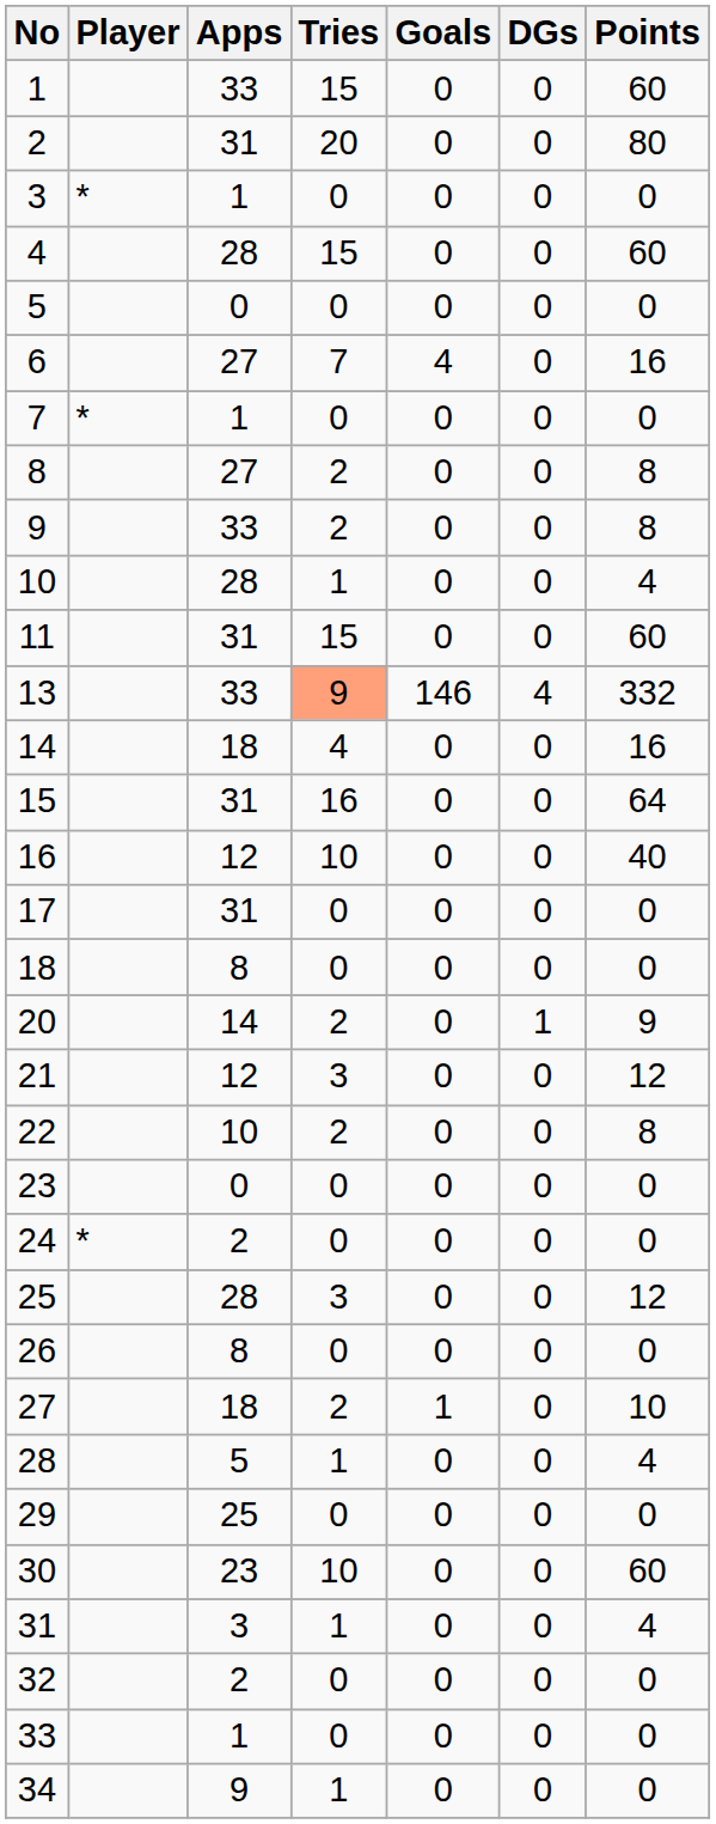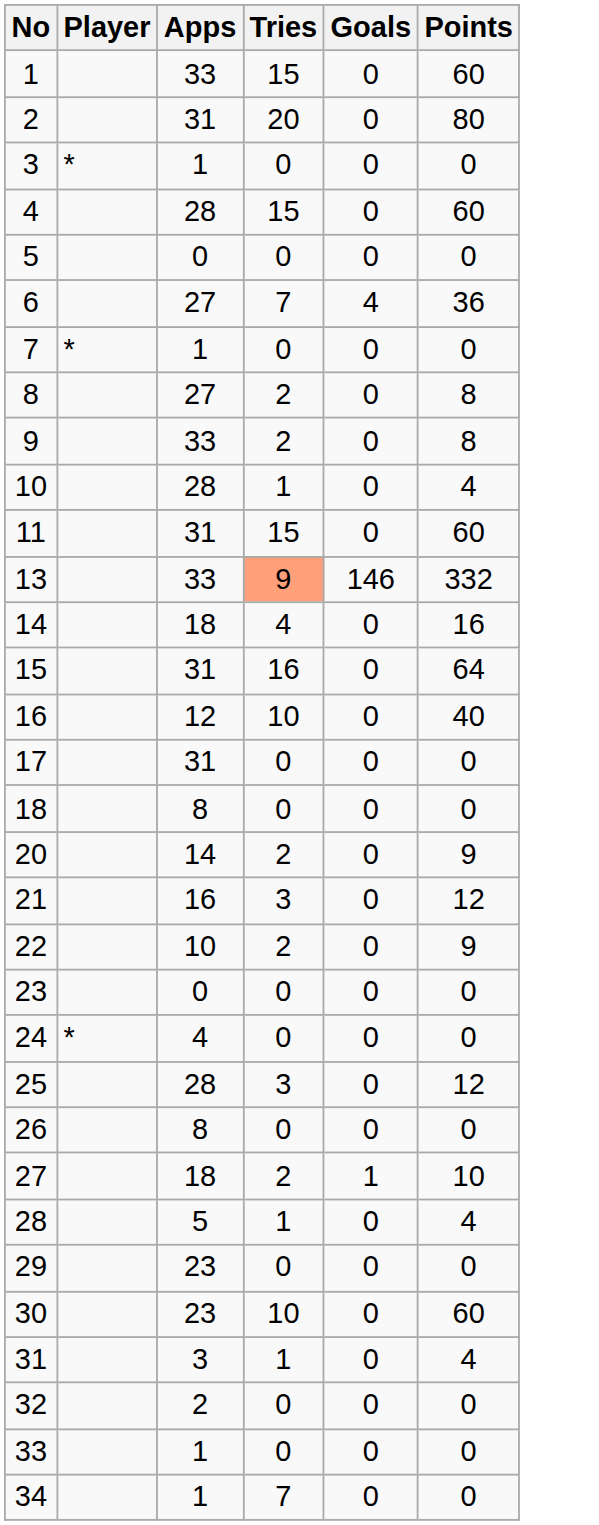- column: DGs | 0 | 0 | 0 | 0 | 0 | 0 | 0 | 0 | 0 | 0 | 0 | 4 | 0 | 0 | 0 | 0 | 0 | 1 | 0 | 0 | 0 | 0 | 0 | 0 | 0 | 0 | 0 | 0 | 0 | 0 | 0 | 0
6 | Points: 16 -> 36
21 | Apps: 12 -> 16
22 | Points: 8 -> 9
24 | Apps: 2 -> 4
29 | Apps: 25 -> 23
34 | Apps: 9 -> 1
34 | Tries: 1 -> 7
